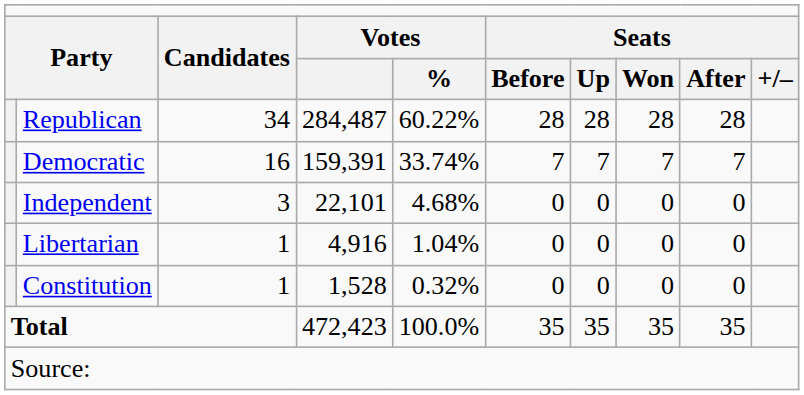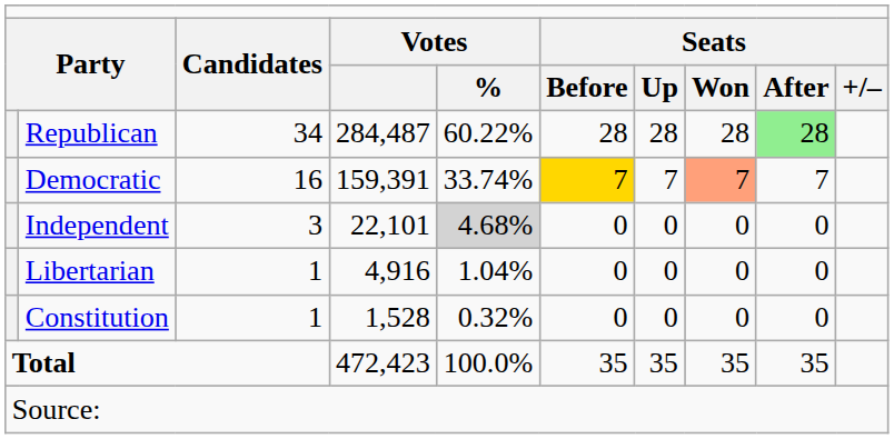Republican | column 9: no background -> lightgreen background
Democratic | column 6: no background -> gold background
Democratic | column 8: no background -> lightsalmon background
Independent | column 5: no background -> lightgrey background
